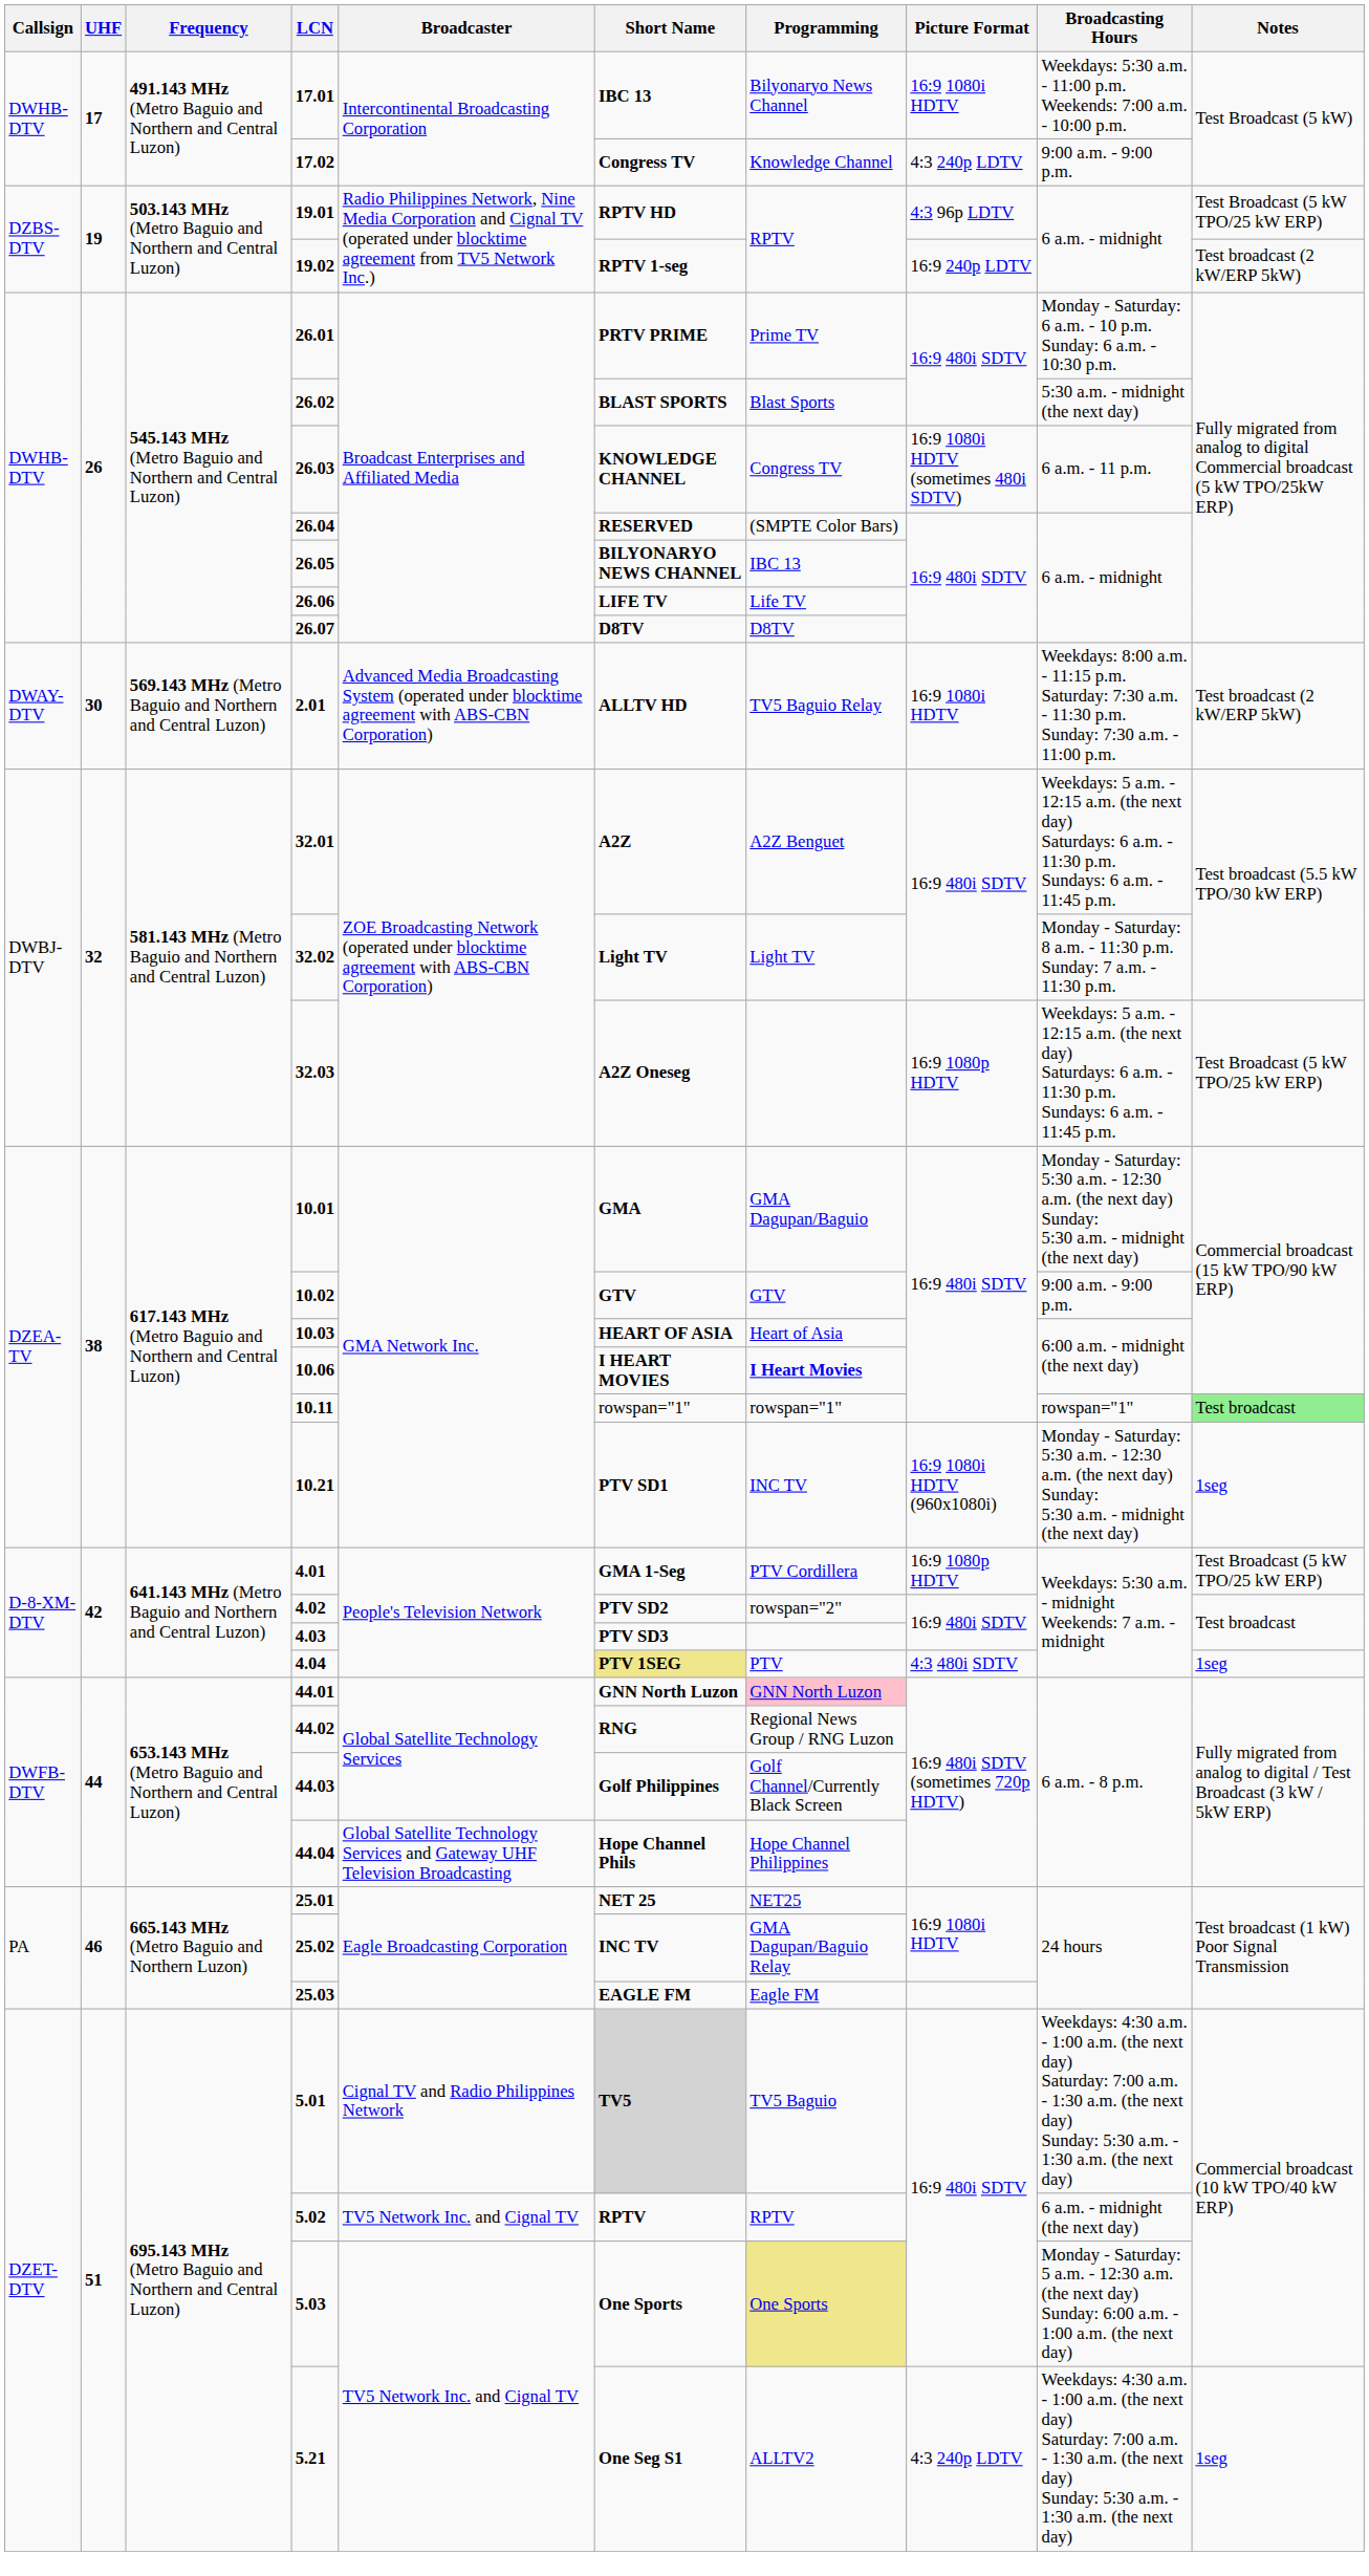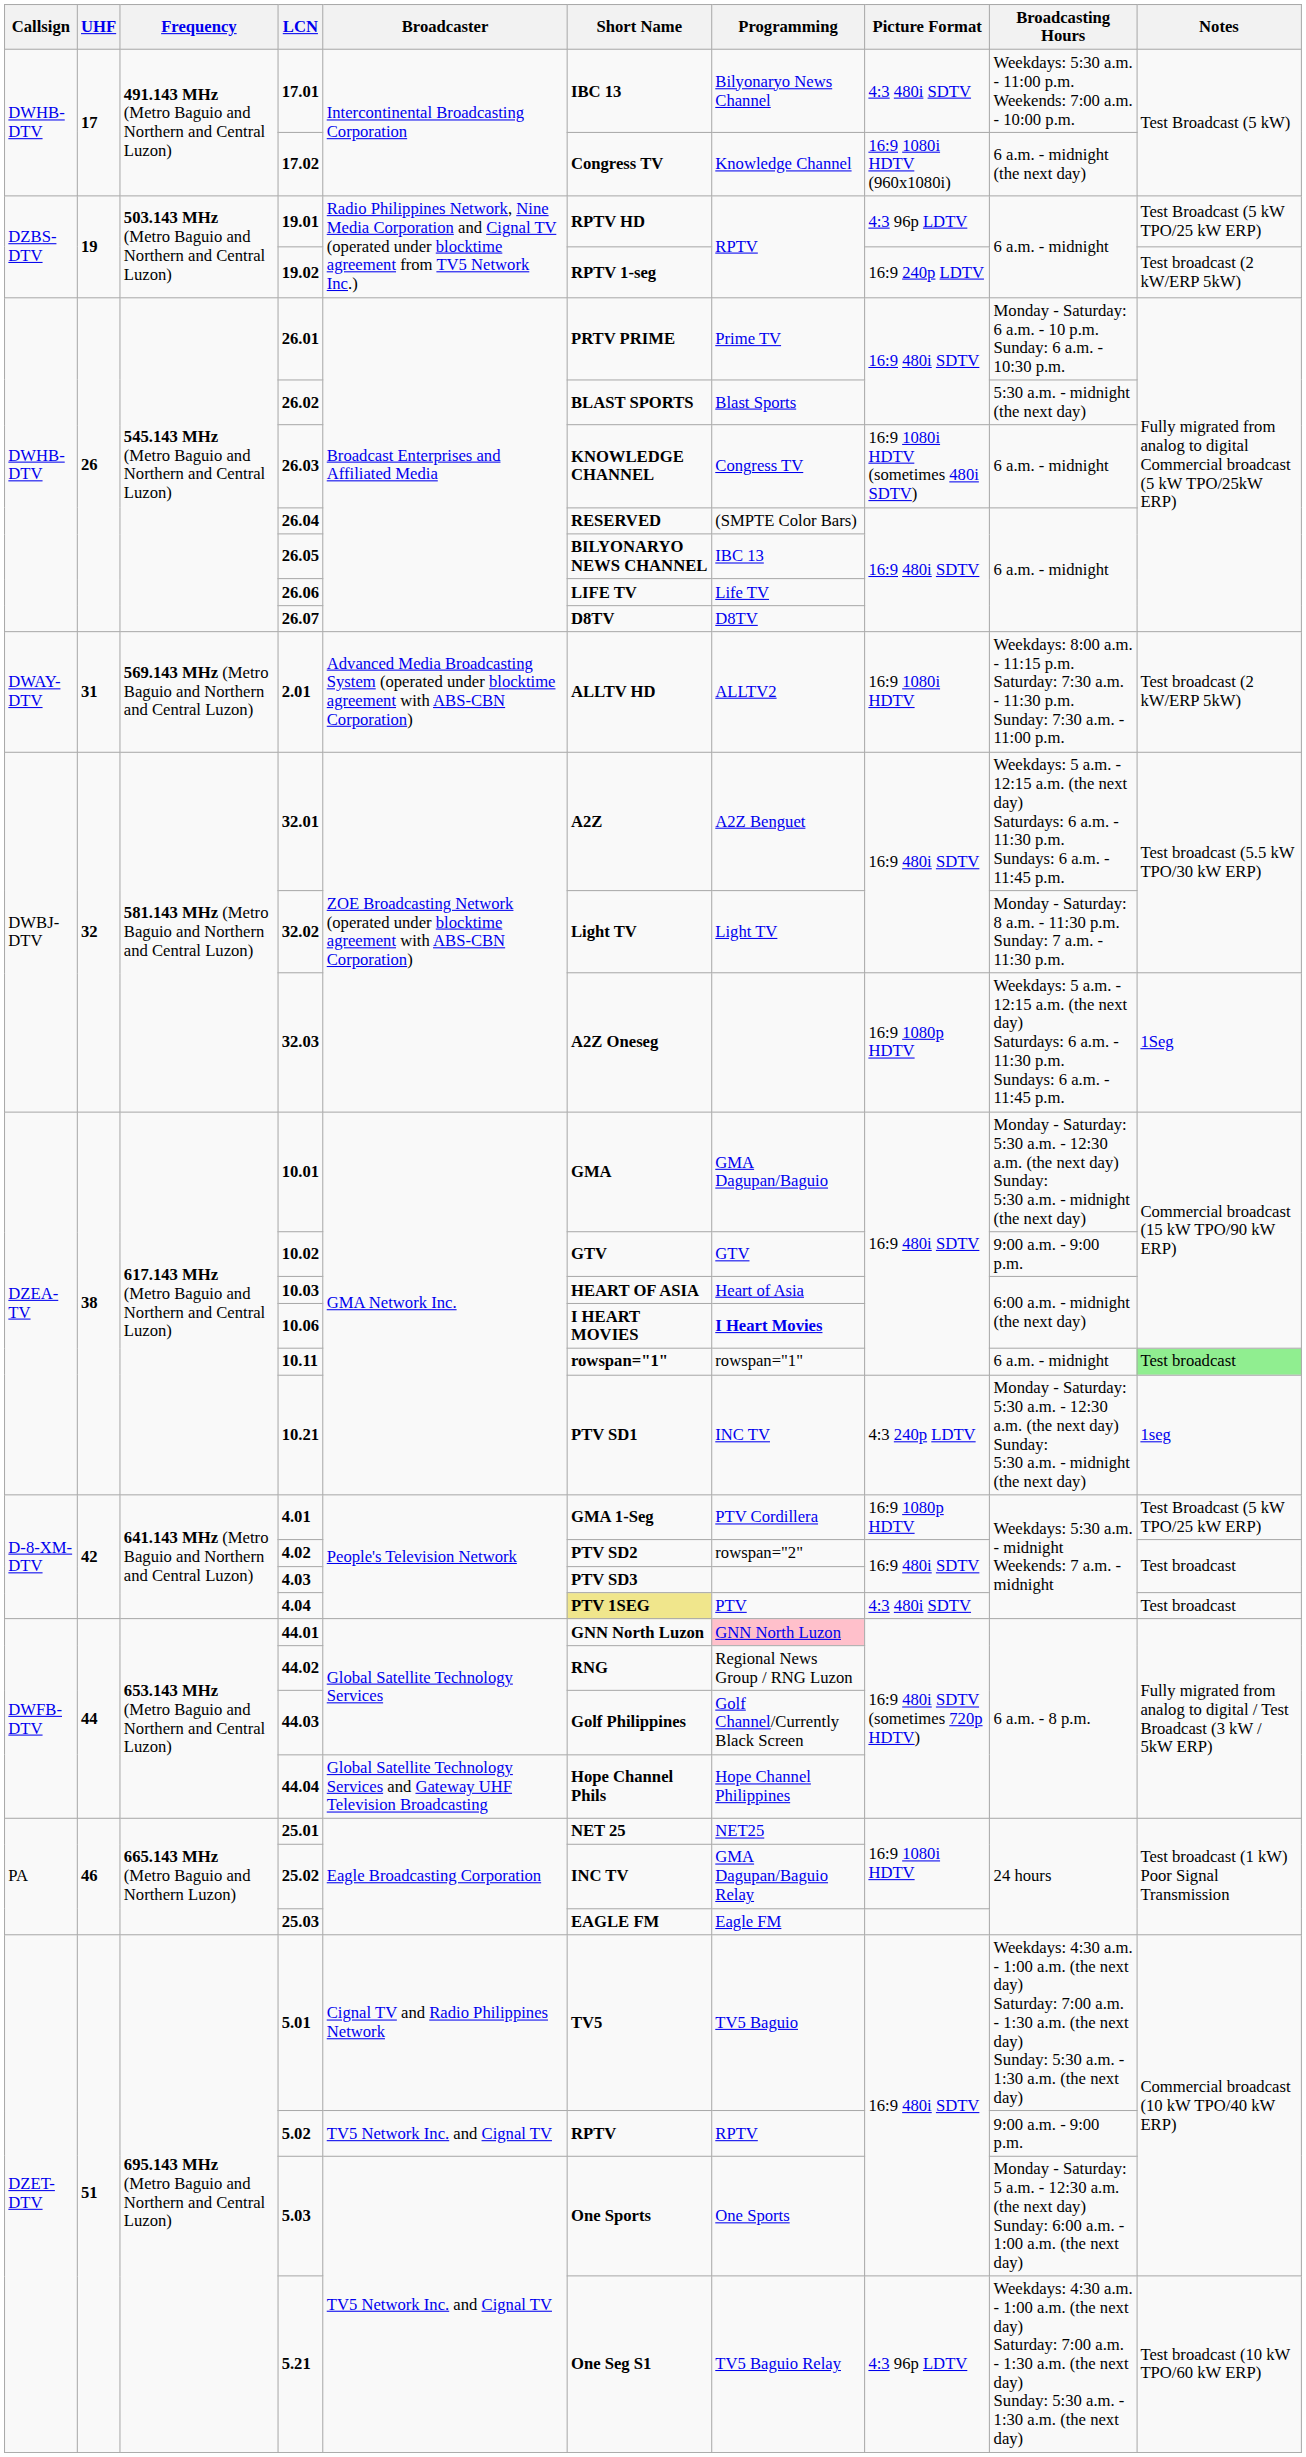17.01 | Picture Format: 16:9 1080i HDTV -> 4:3 480i SDTV
17.02 | Picture Format: 4:3 240p LDTV -> 16:9 1080i HDTV (960x1080i)
17.02 | Broadcasting Hours: 9:00 a.m. - 9:00 p.m. -> 6 a.m. - midnight (the next day)
26.03 | Broadcasting Hours: 6 a.m. - 11 p.m. -> 6 a.m. - midnight
2.01 | UHF: 30 -> 31
2.01 | Programming: TV5 Baguio Relay -> ALLTV2
32.03 | Notes: Test Broadcast (5 kW TPO/25 kW ERP) -> 1Seg
10.11 | Short Name: normal -> bold
10.11 | Broadcasting Hours: rowspan="1" -> 6 a.m. - midnight
10.21 | Picture Format: 16:9 1080i HDTV (960x1080i) -> 4:3 240p LDTV
4.04 | Notes: 1seg -> Test broadcast
5.01 | Short Name: lightgrey background -> no background
5.02 | Broadcasting Hours: 6 a.m. - midnight (the next day) -> 9:00 a.m. - 9:00 p.m.
5.03 | Programming: khaki background -> no background
5.21 | Programming: ALLTV2 -> TV5 Baguio Relay
5.21 | Picture Format: 4:3 240p LDTV -> 4:3 96p LDTV
5.21 | Notes: 1seg -> Test broadcast (10 kW TPO/60 kW ERP)
